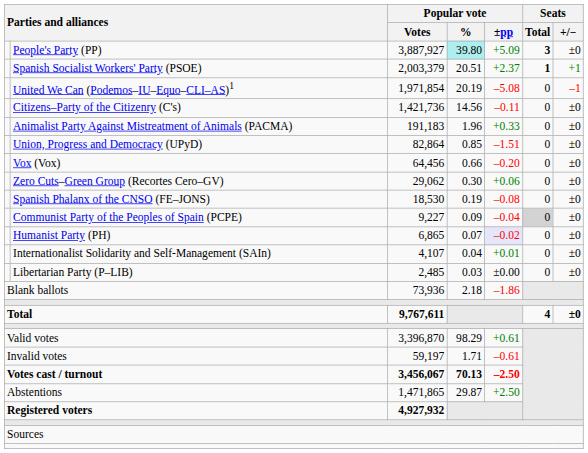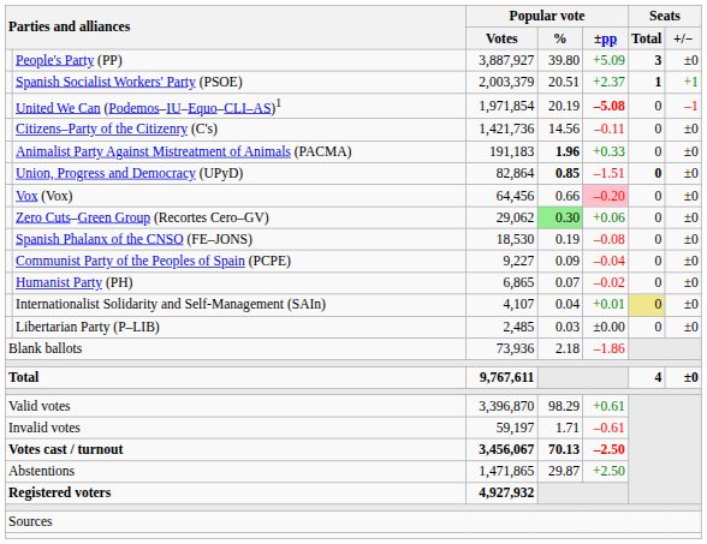People's Party (PP) | Popular vote / %: paleturquoise background -> no background
United We Can (Podemos–IU–Equo–CLI–AS)1 | Popular vote / ±pp: normal -> bold
Animalist Party Against Mistreatment of Animals (PACMA) | Popular vote / %: normal -> bold
Union, Progress and Democracy (UPyD) | Popular vote / %: normal -> bold
Union, Progress and Democracy (UPyD) | Seats / Total: normal -> bold
Vox (Vox) | Popular vote / ±pp: no background -> pink background
Zero Cuts–Green Group (Recortes Cero–GV) | Popular vote / %: no background -> lightgreen background
Communist Party of the Peoples of Spain (PCPE) | Seats / Total: lightgrey background -> no background
Humanist Party (PH) | Popular vote / ±pp: lavender background -> no background
Internationalist Solidarity and Self-Management (SAIn) | Seats / Total: no background -> khaki background
